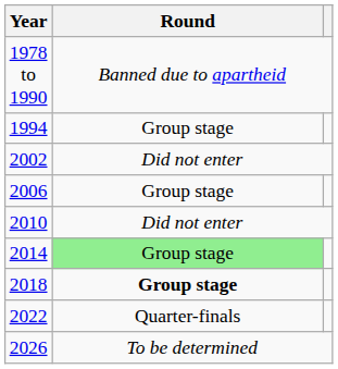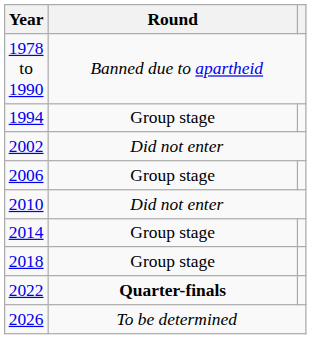2014 | Round: lightgreen background -> no background
2018 | Round: bold -> normal
2022 | Round: normal -> bold
